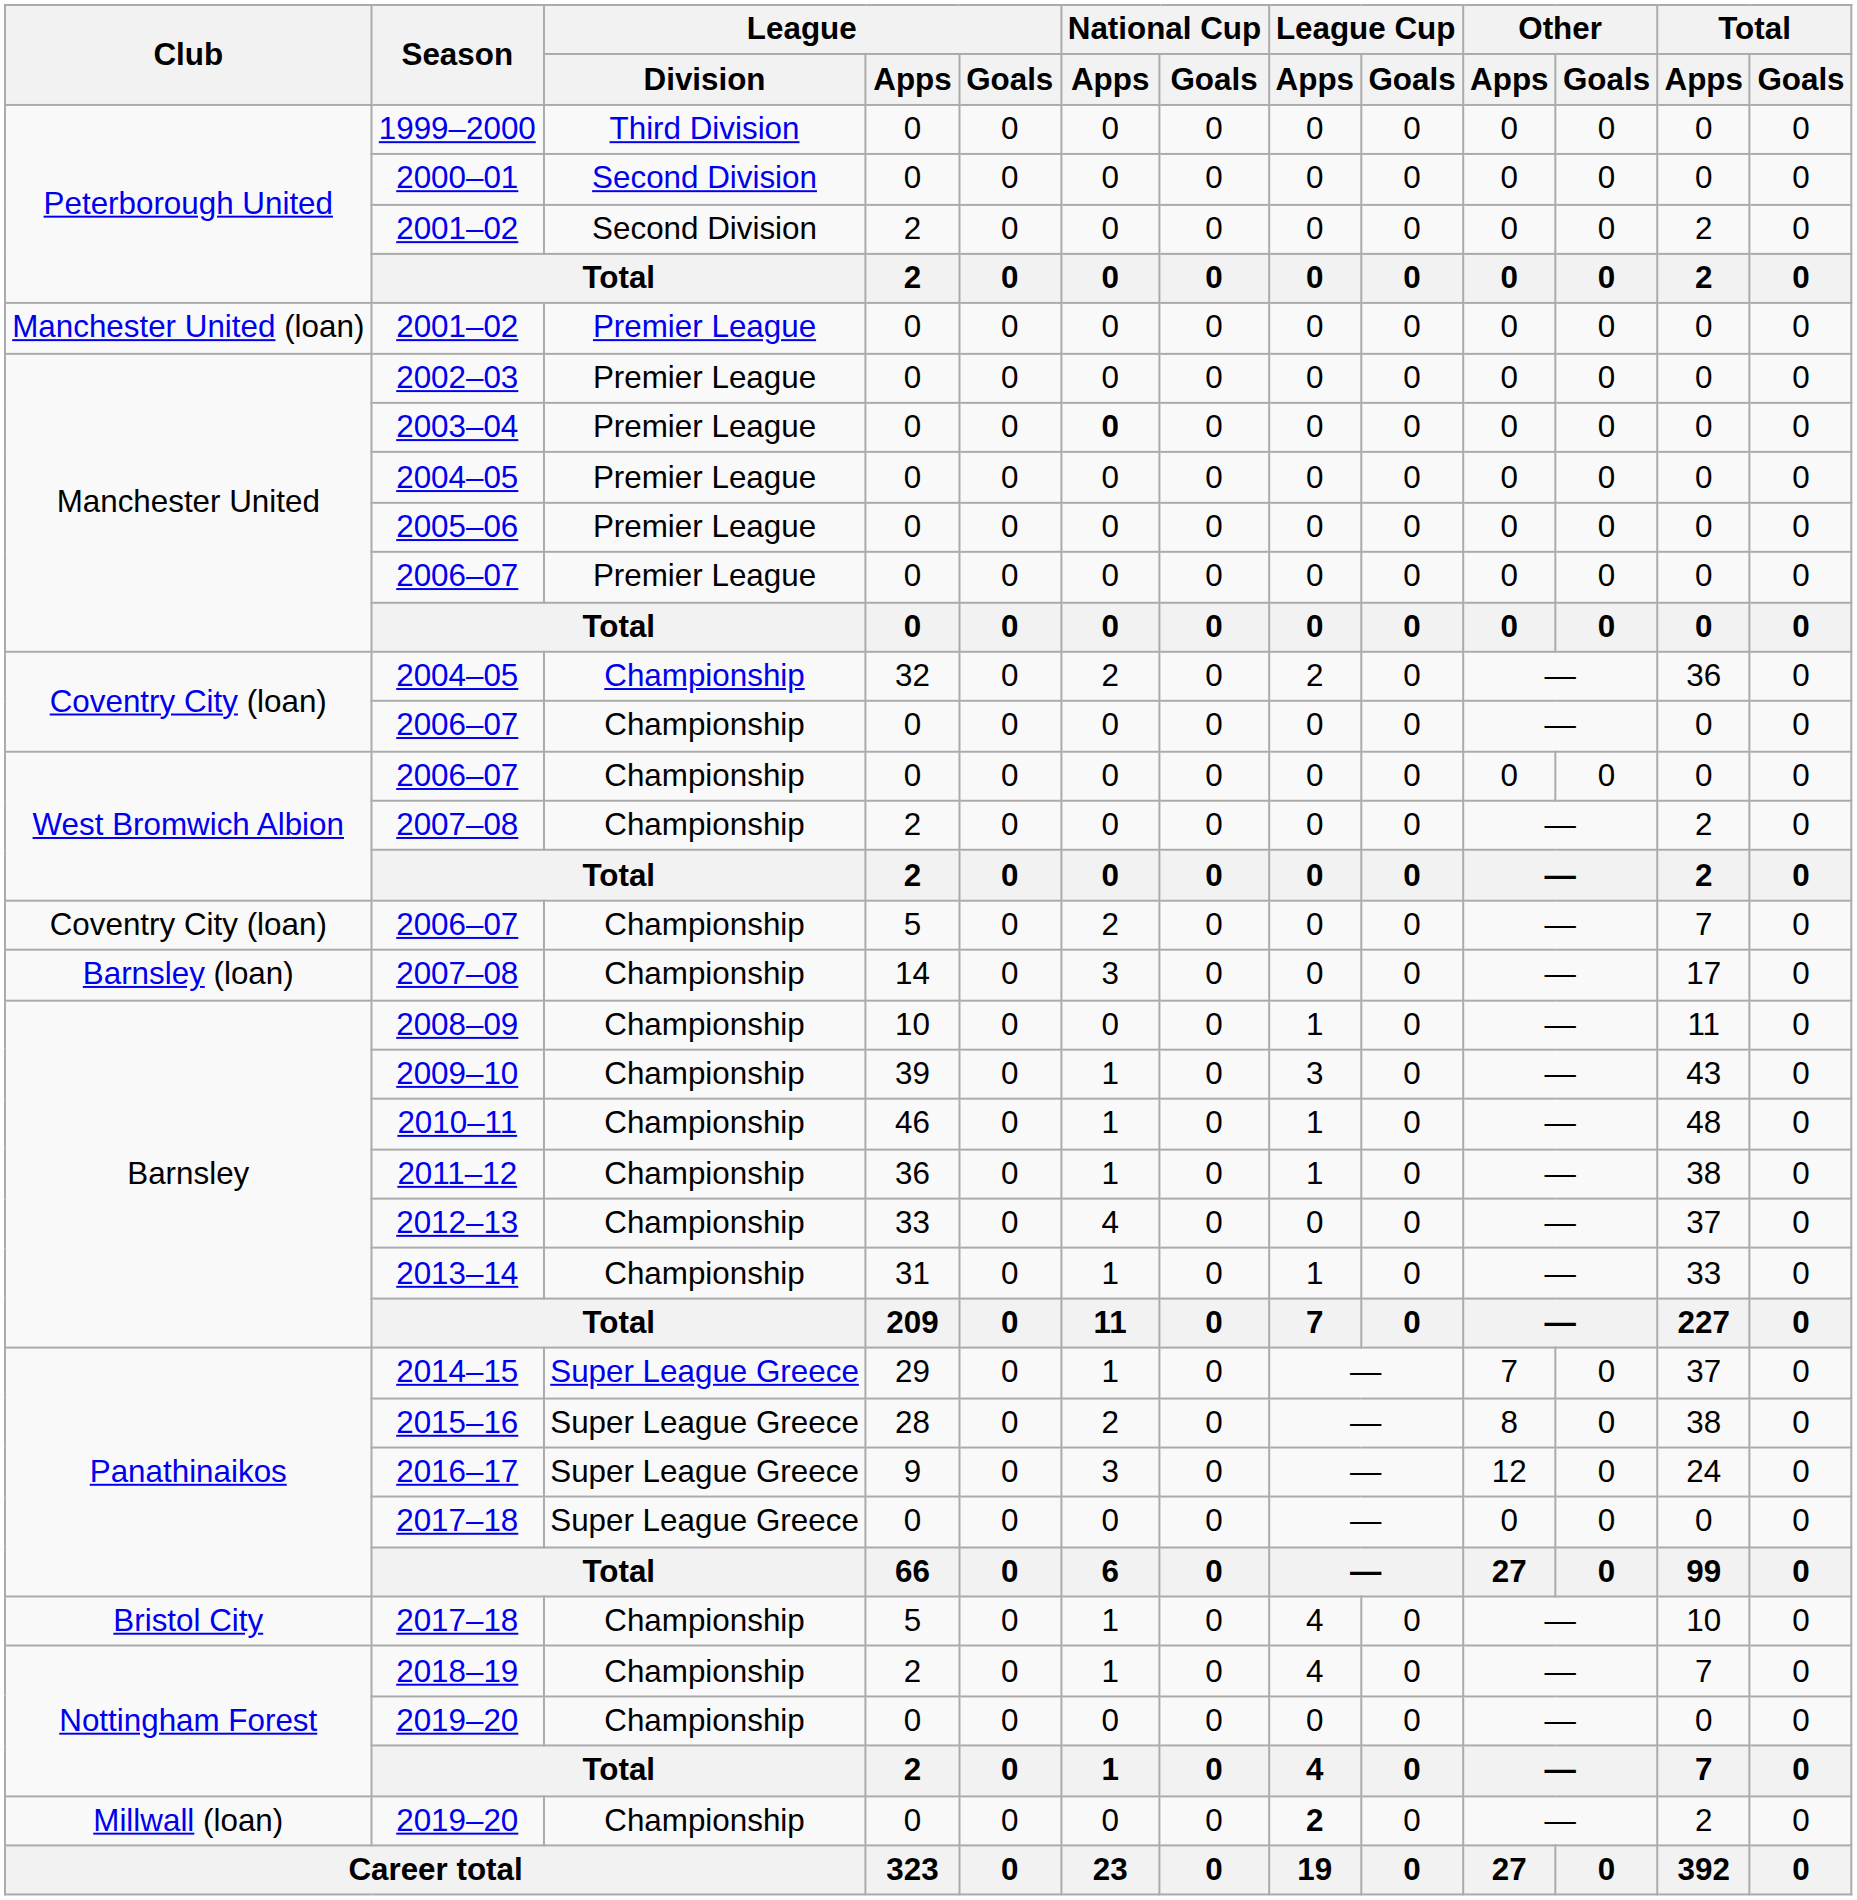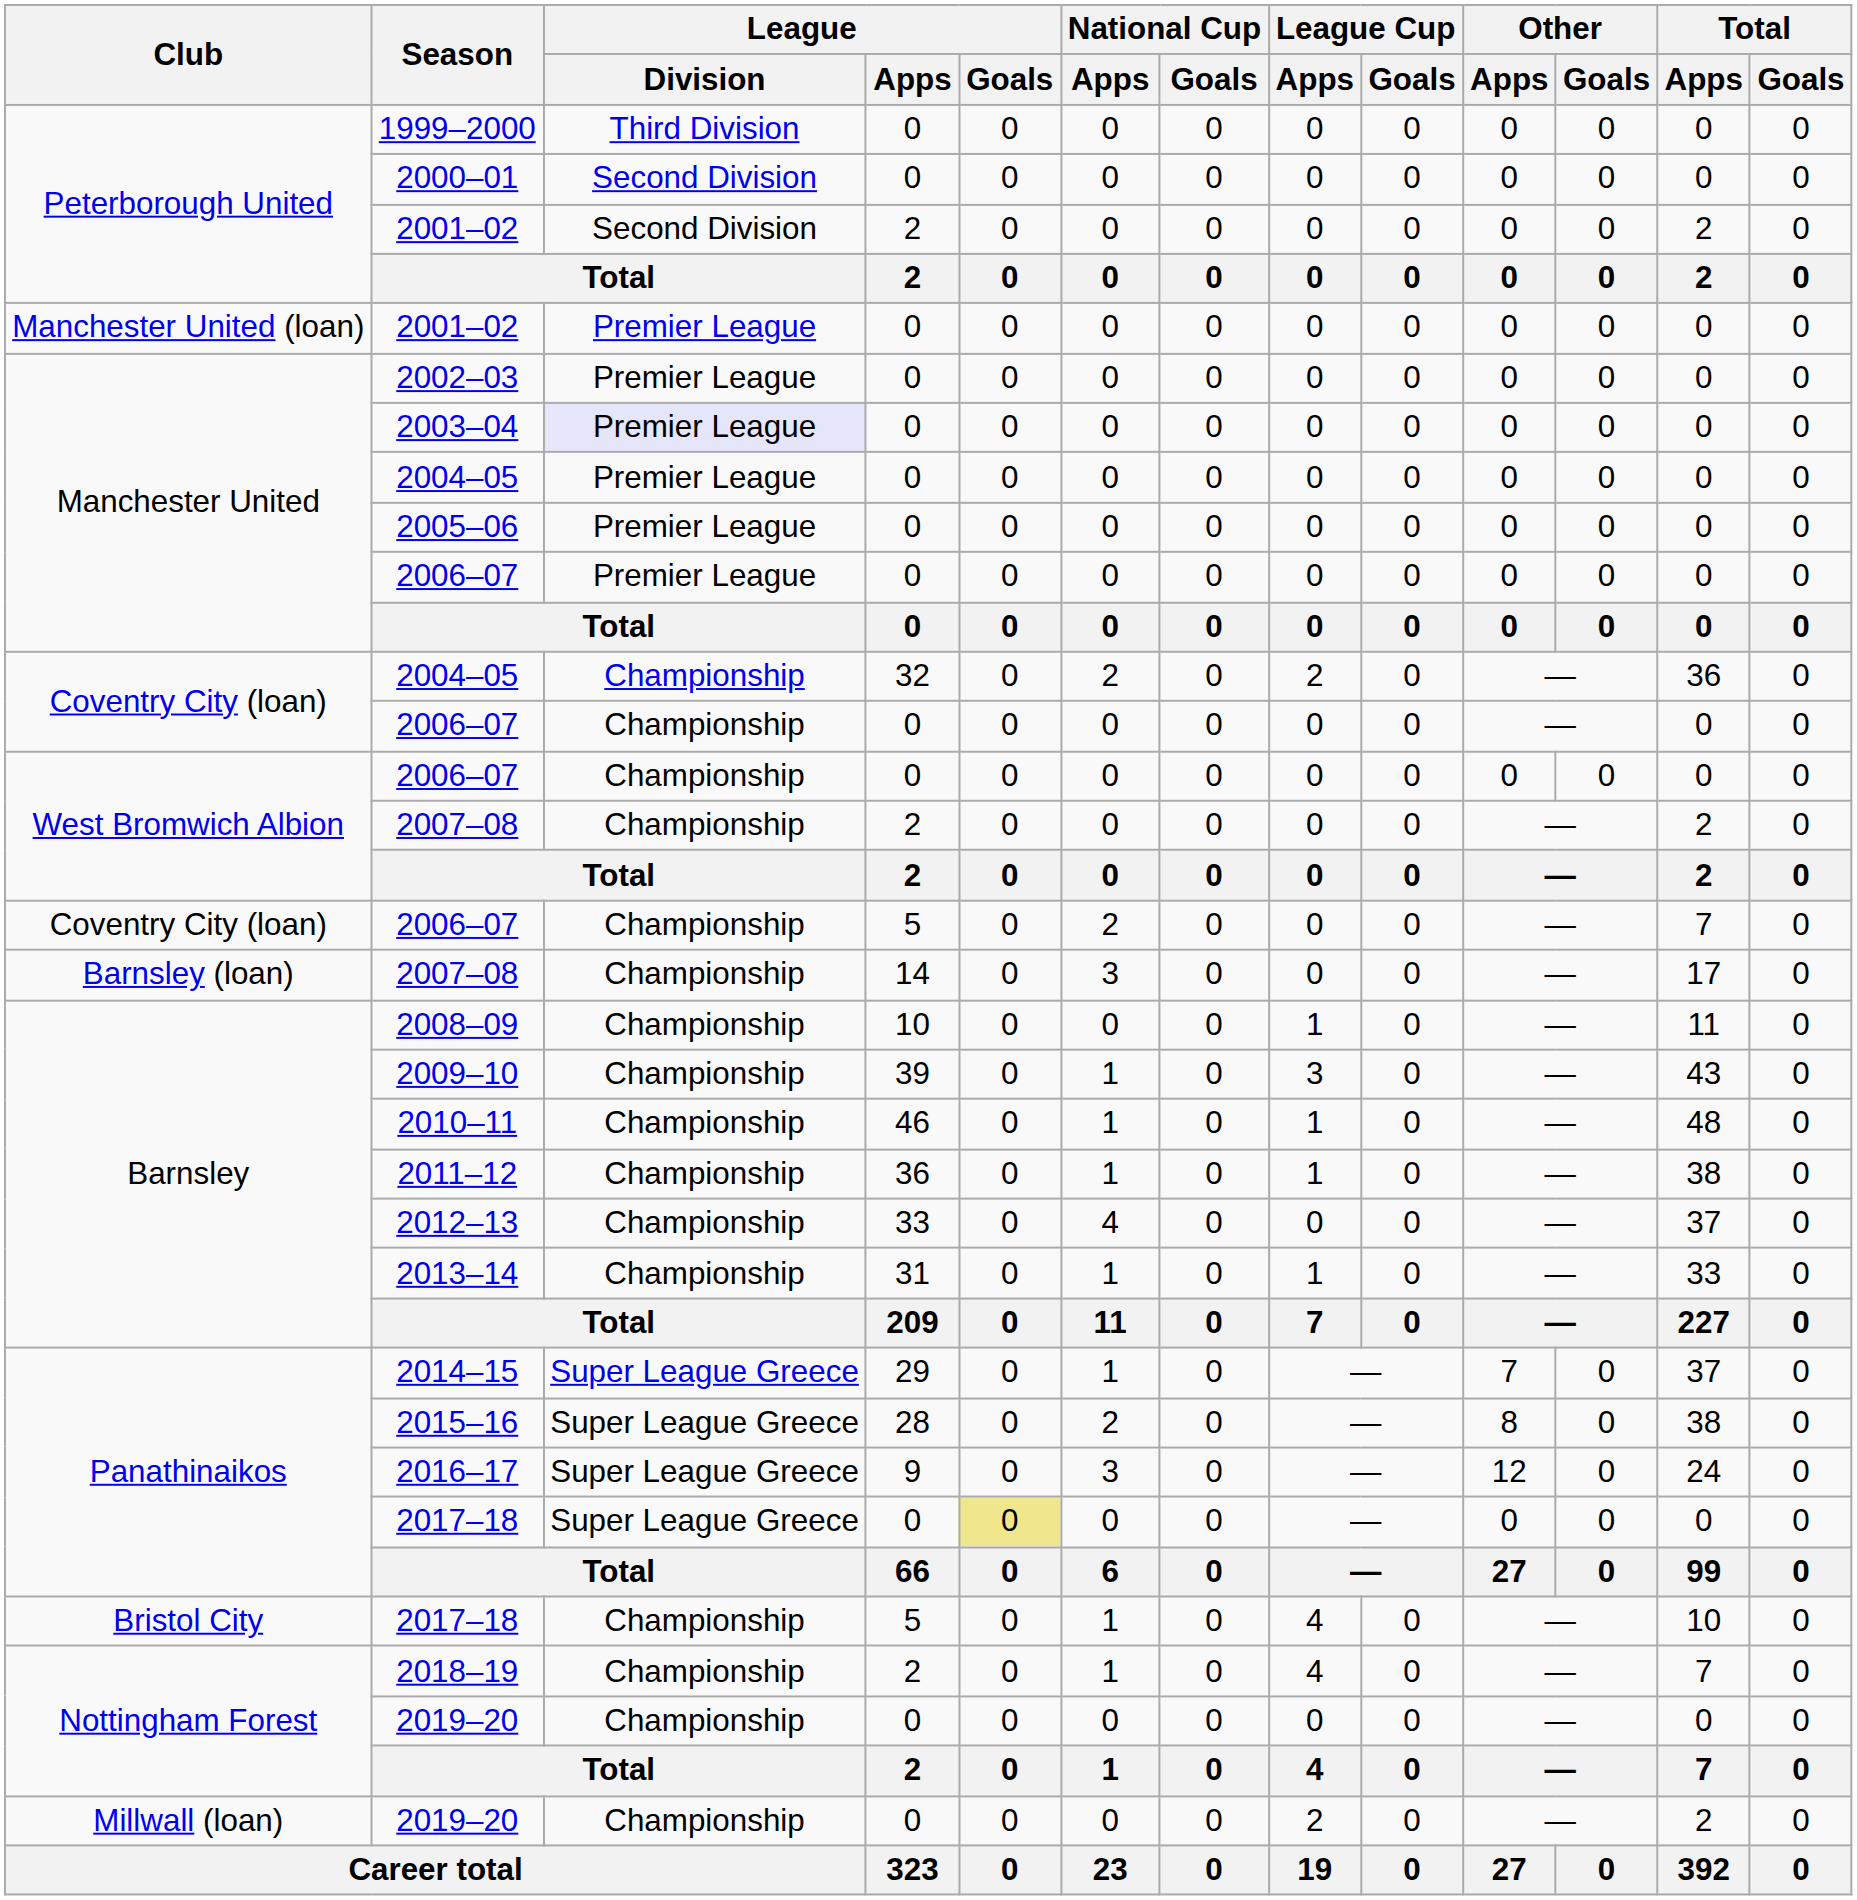2003–04 | League / Division: no background -> lavender background
2003–04 | National Cup / Apps: bold -> normal
Panathinaikos / 2017–18 | League / Goals: no background -> khaki background
Millwall (loan) / 2019–20 | League Cup / Apps: bold -> normal
